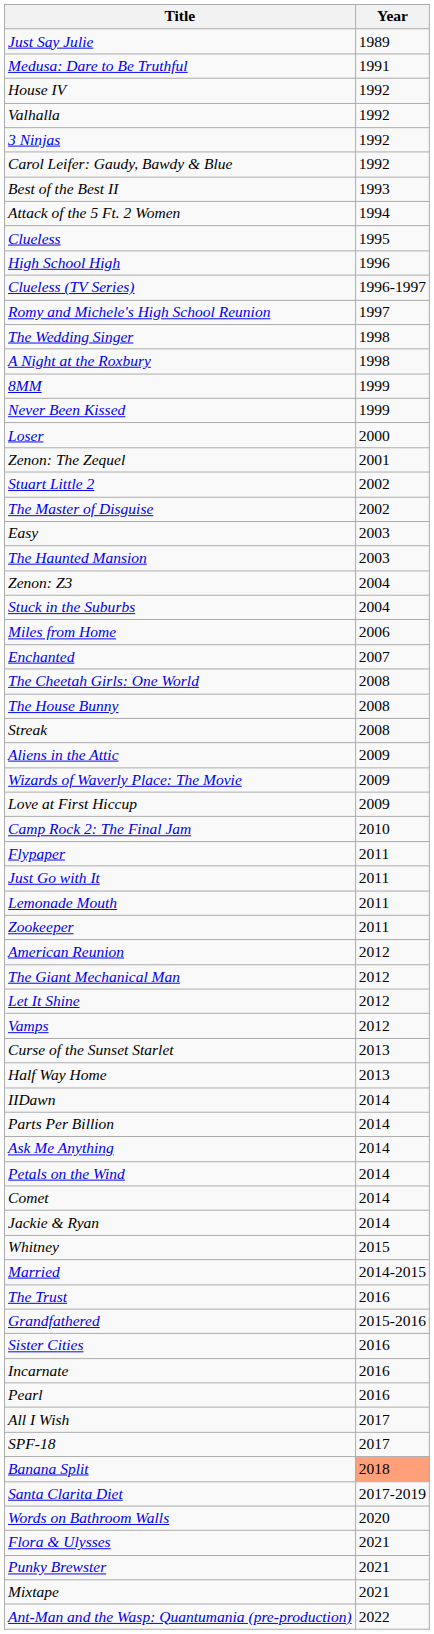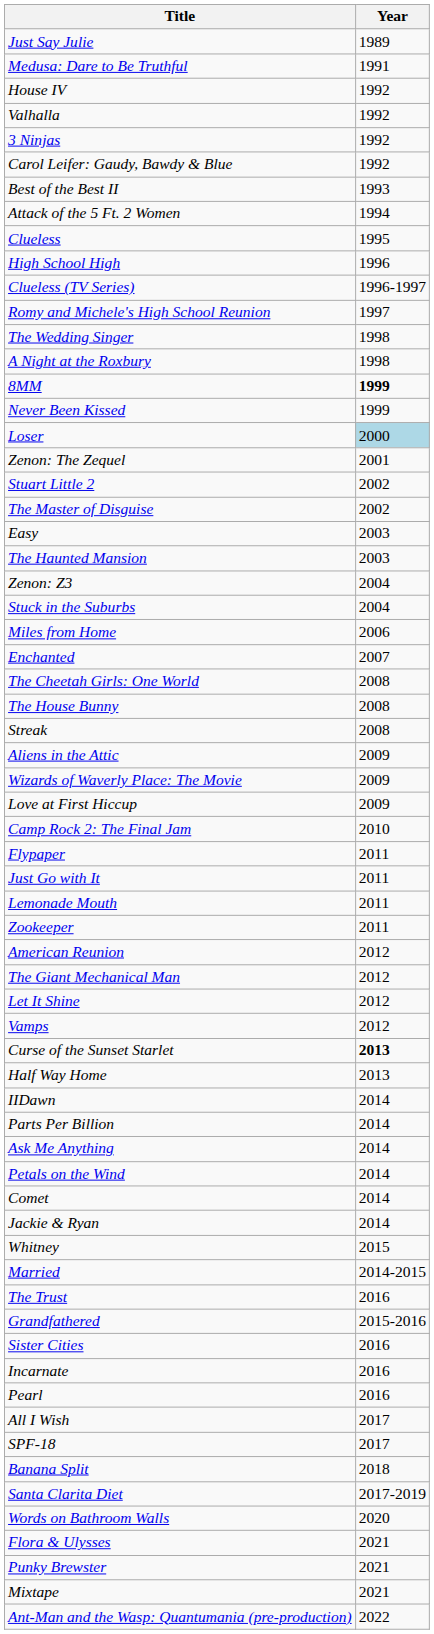8MM | Year: normal -> bold
Loser | Year: no background -> lightblue background
Curse of the Sunset Starlet | Year: normal -> bold
Banana Split | Year: lightsalmon background -> no background
